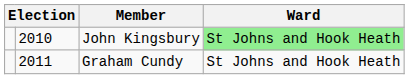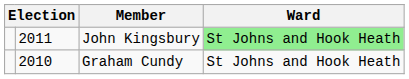John Kingsbury | column 2: 2010 -> 2011
Graham Cundy | column 2: 2011 -> 2010
